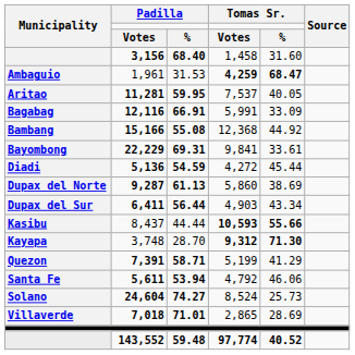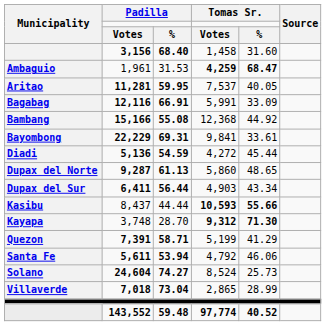9,287 | column 5: 38.69 -> 48.65
7,018 | column 3: 71.01 -> 73.04
7,018 | column 5: 28.69 -> 28.99
